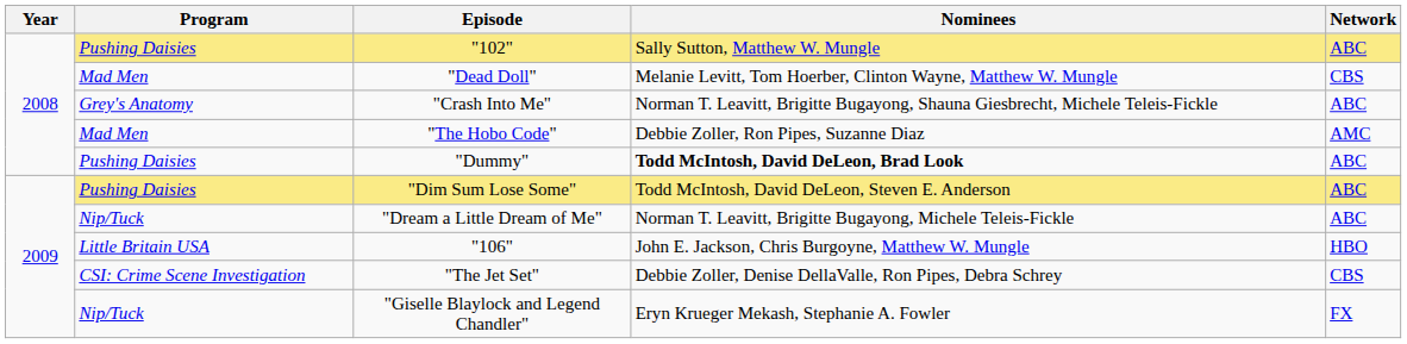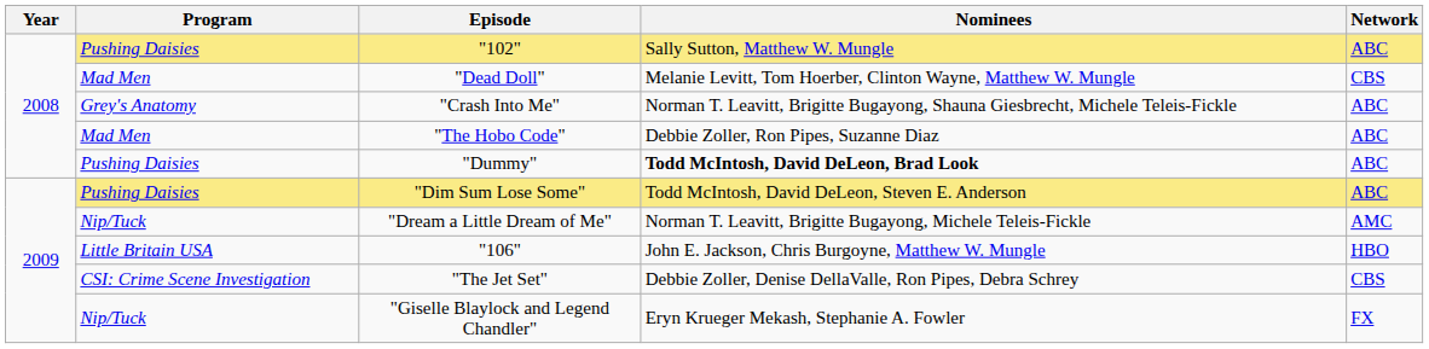"The Hobo Code" | Network: AMC -> ABC
"Dream a Little Dream of Me" | Network: ABC -> AMC
